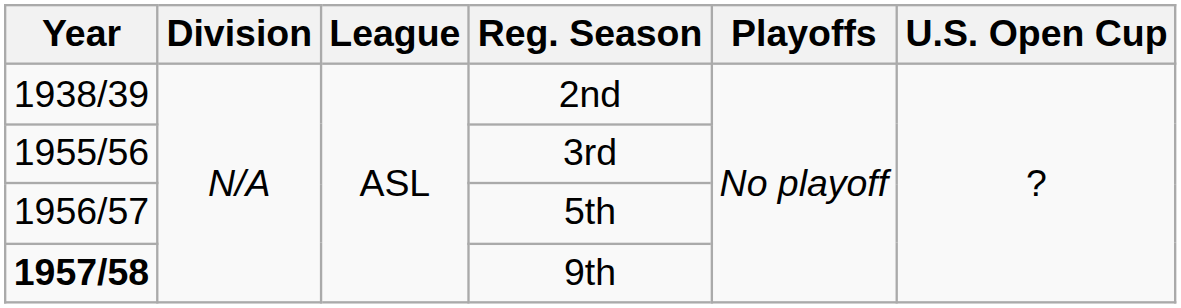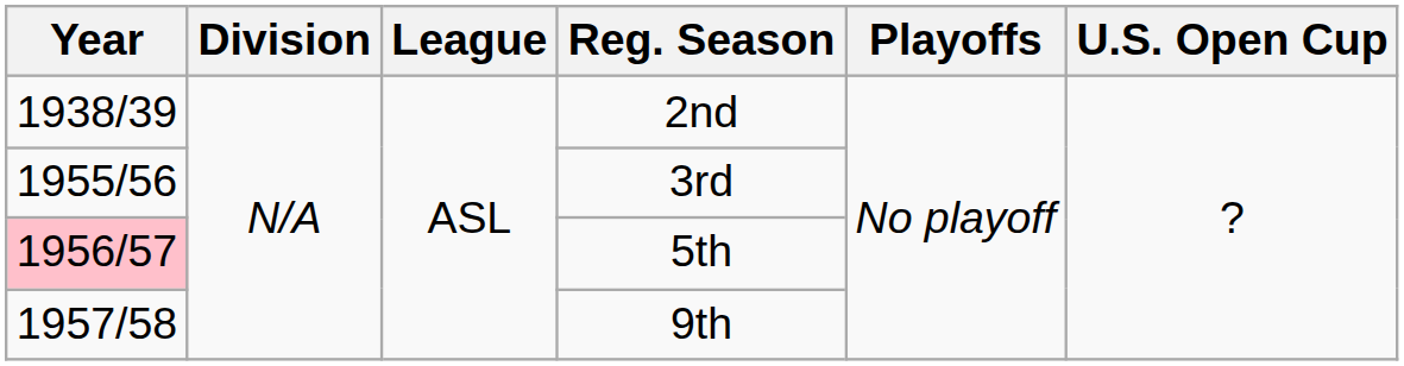5th | Year: no background -> pink background
9th | Year: bold -> normal
